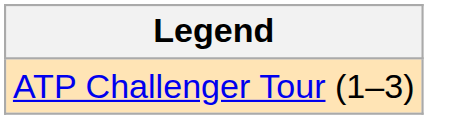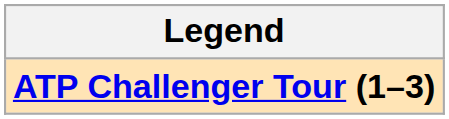row 2 | column 1: normal -> bold
